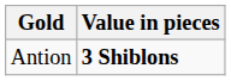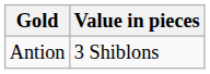Antion | Value in pieces: bold -> normal
